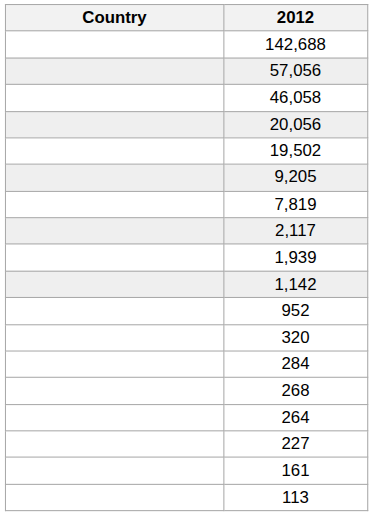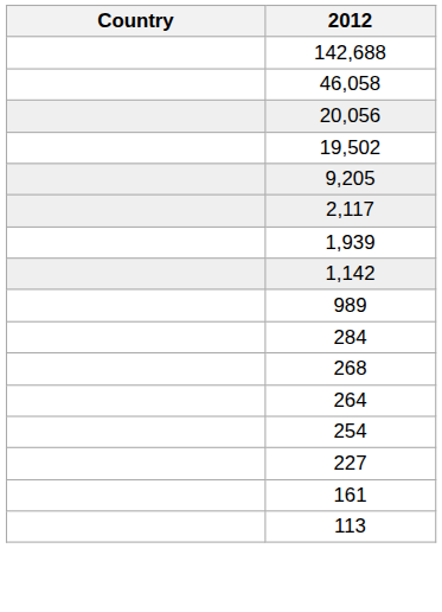- row: 57,056
- row: 7,819
+ row: 989
- row: 952
- row: 320
+ row: 254
